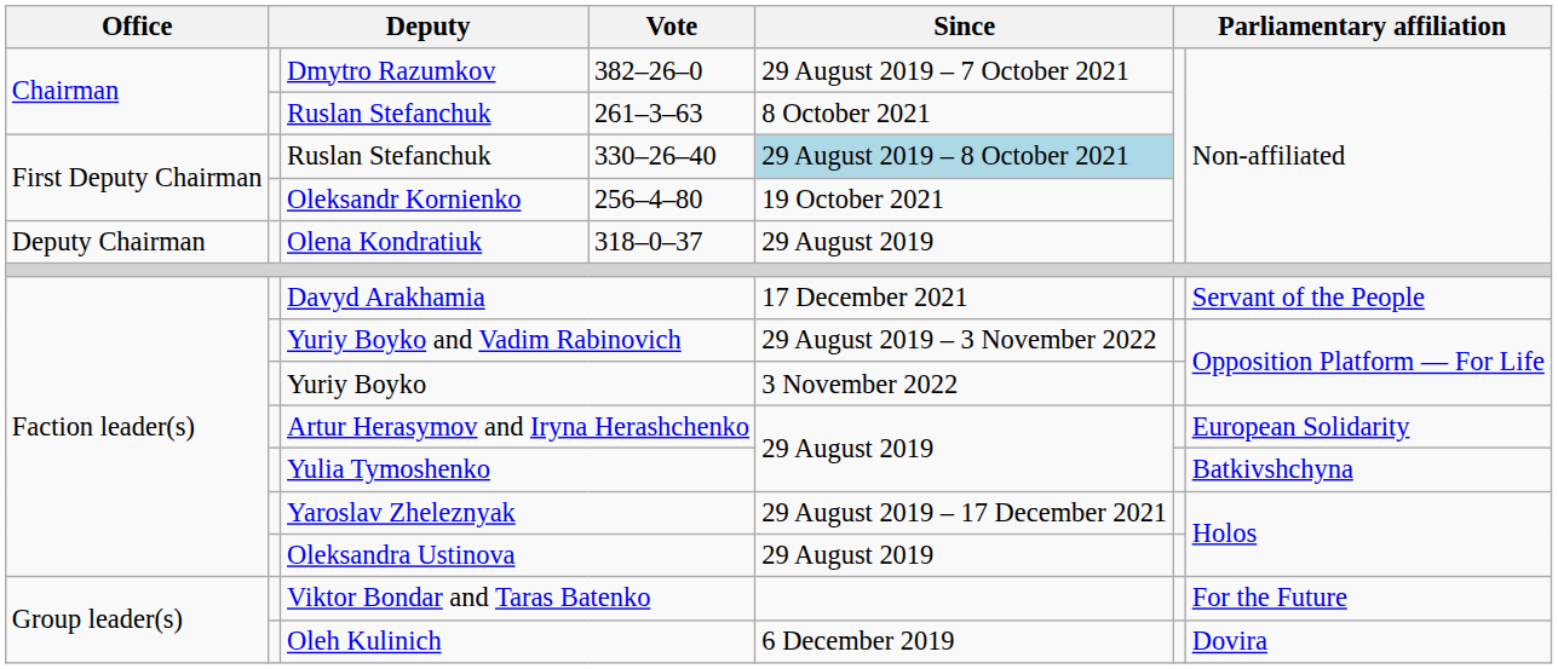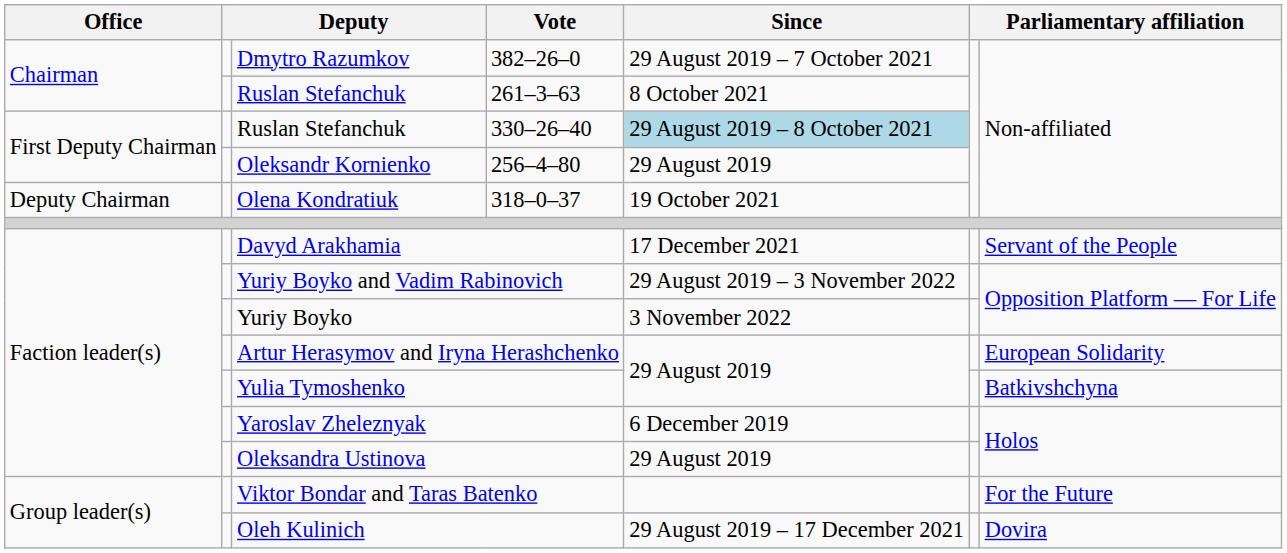256–4–80 | Since: 19 October 2021 -> 29 August 2019
318–0–37 | Since: 29 August 2019 -> 19 October 2021
Yaroslav Zheleznyak | Since: 29 August 2019 – 17 December 2021 -> 6 December 2019
Oleh Kulinich | Since: 6 December 2019 -> 29 August 2019 – 17 December 2021
